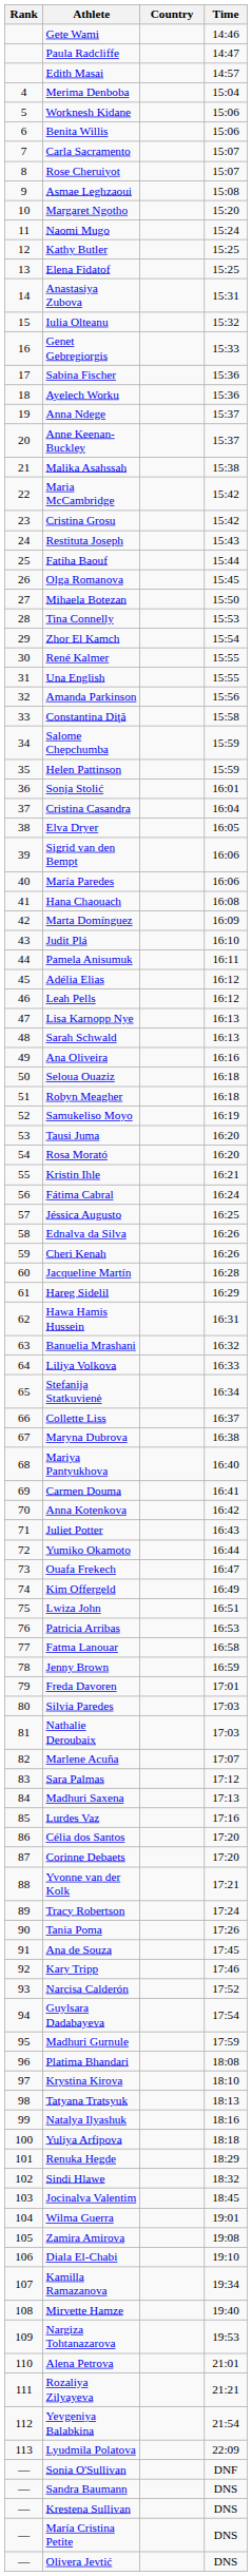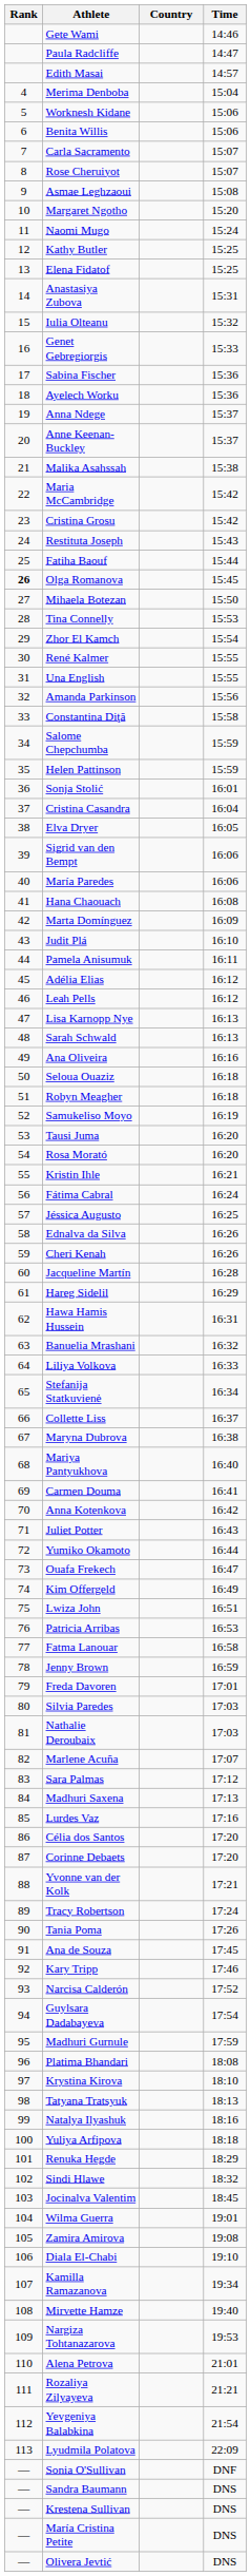Olga Romanova | Rank: normal -> bold
